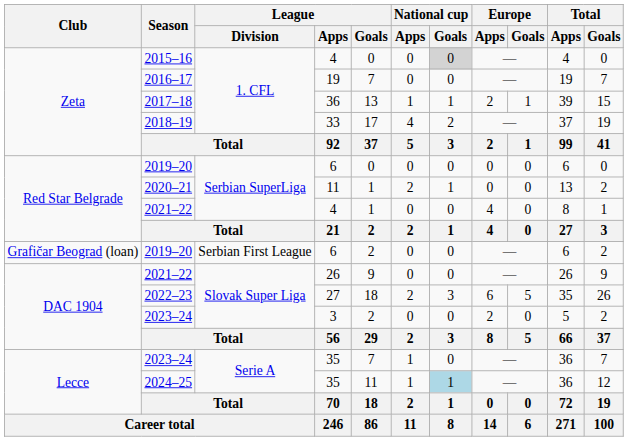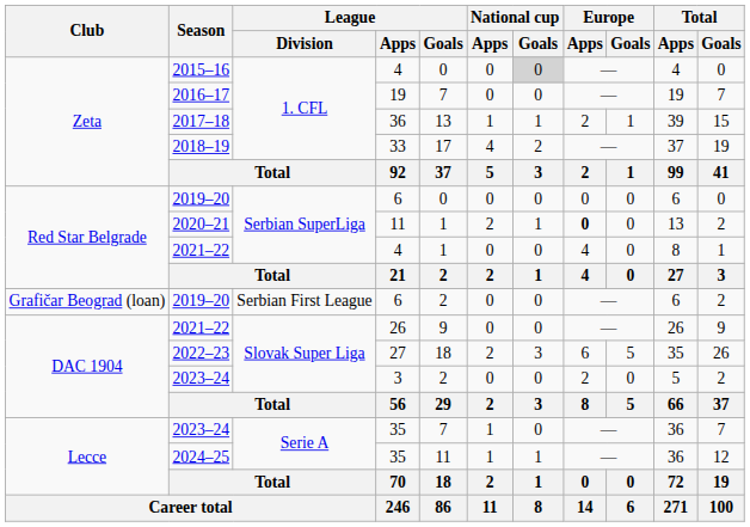2020–21 | Europe / Apps: normal -> bold
2024–25 | National cup / Goals: lightblue background -> no background
